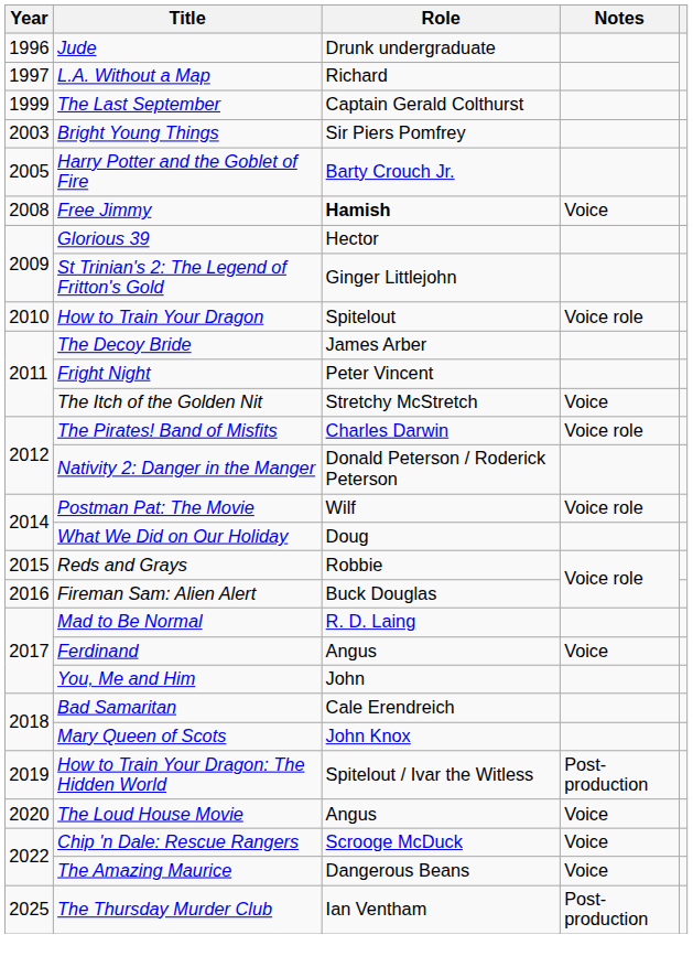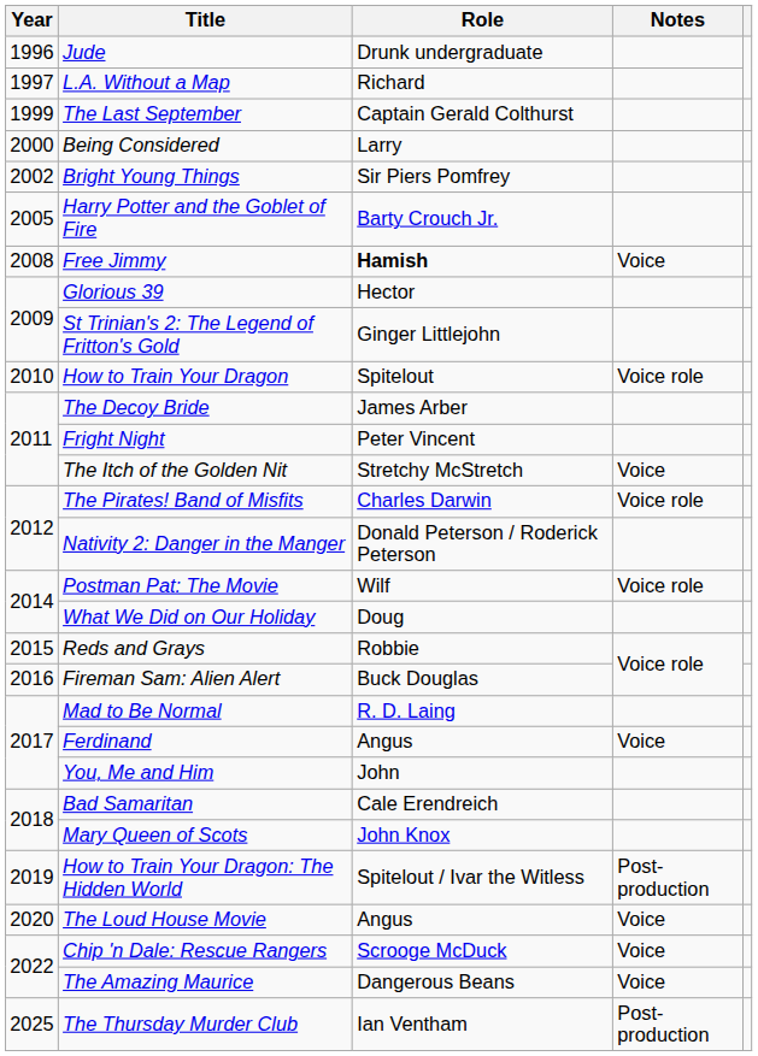+ row: 2000 | Being Considered | Larry
Bright Young Things | Year: 2003 -> 2002
